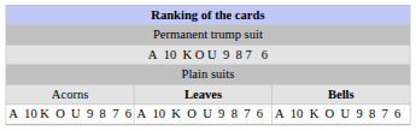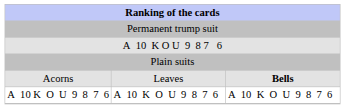Acorns | column 2: bold -> normal
